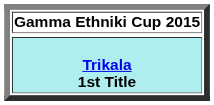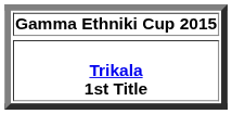row 2 | column 1: paleturquoise background -> no background
